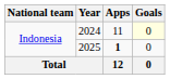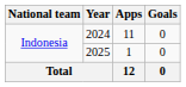2024 | Goals: lightyellow background -> no background
2025 | Apps: bold -> normal
